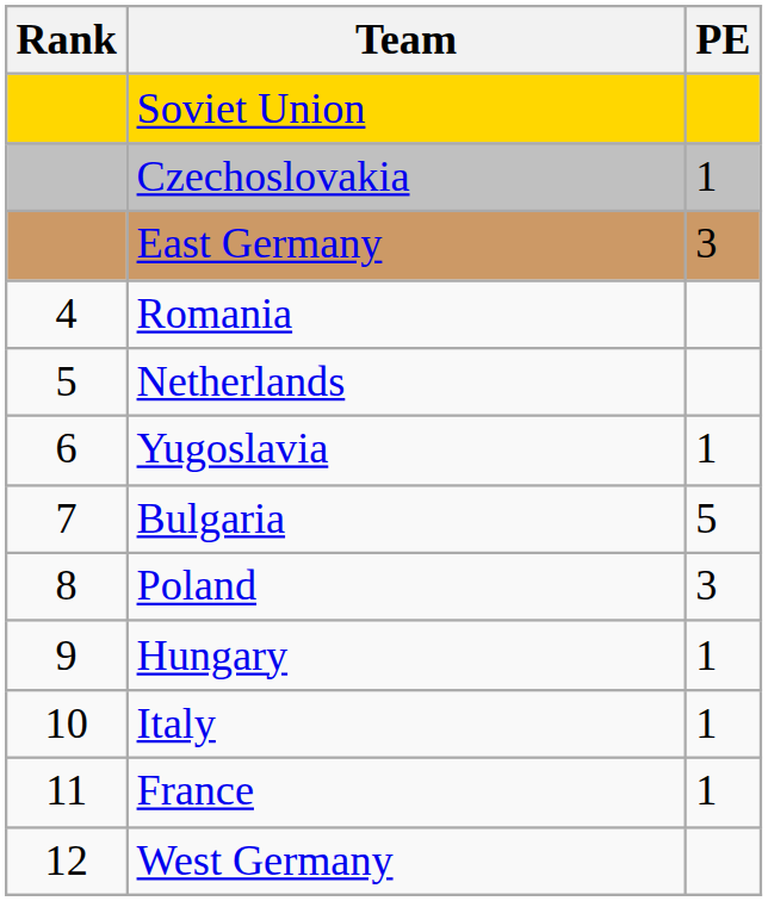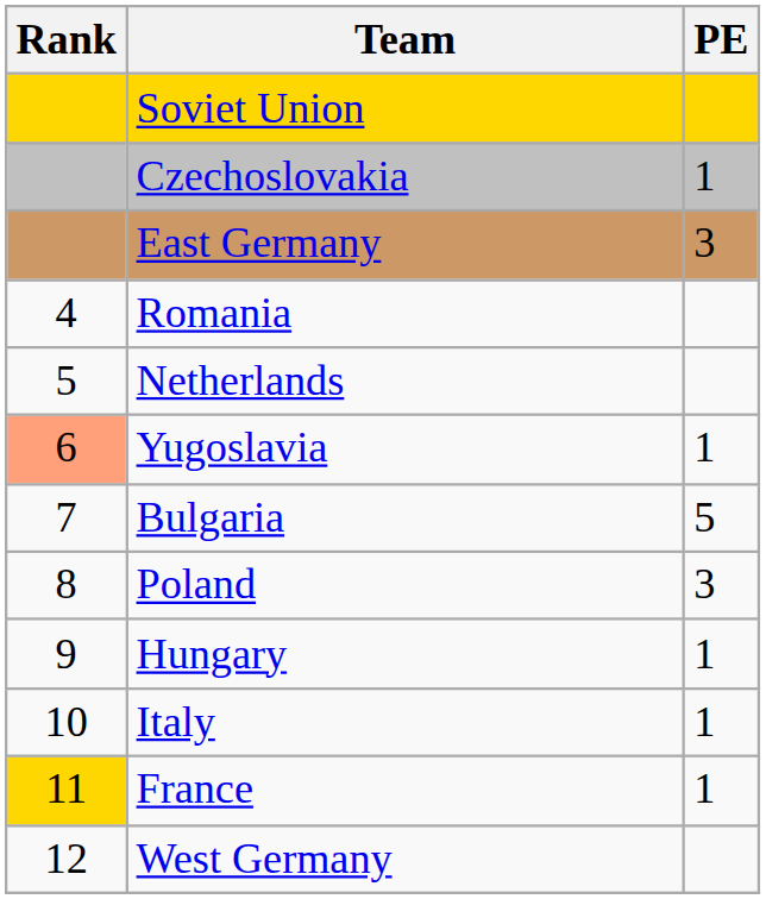Yugoslavia | Rank: no background -> lightsalmon background
France | Rank: no background -> gold background
